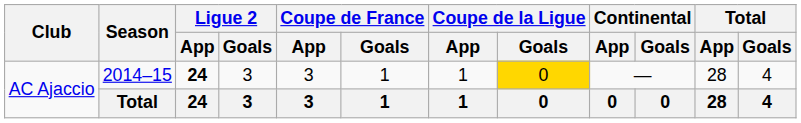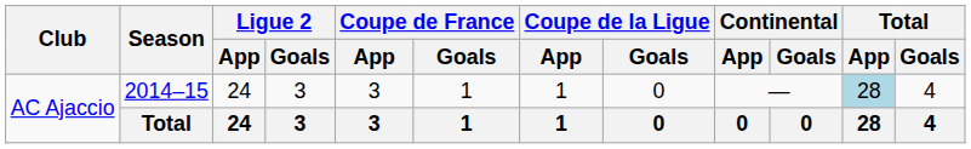AC Ajaccio / 2014–15 | Ligue 2 / App: bold -> normal
AC Ajaccio / 2014–15 | Coupe de la Ligue / Goals: gold background -> no background
AC Ajaccio / 2014–15 | Total / App: no background -> lightblue background
